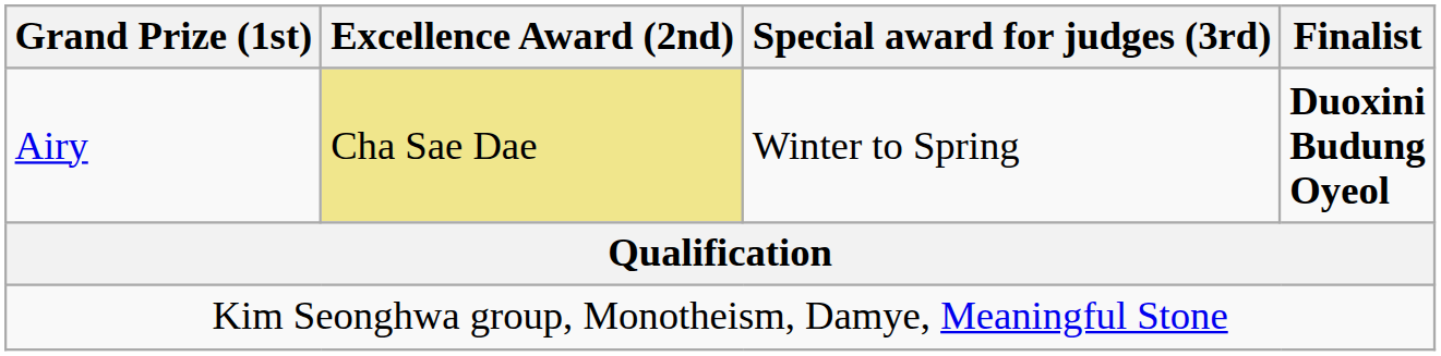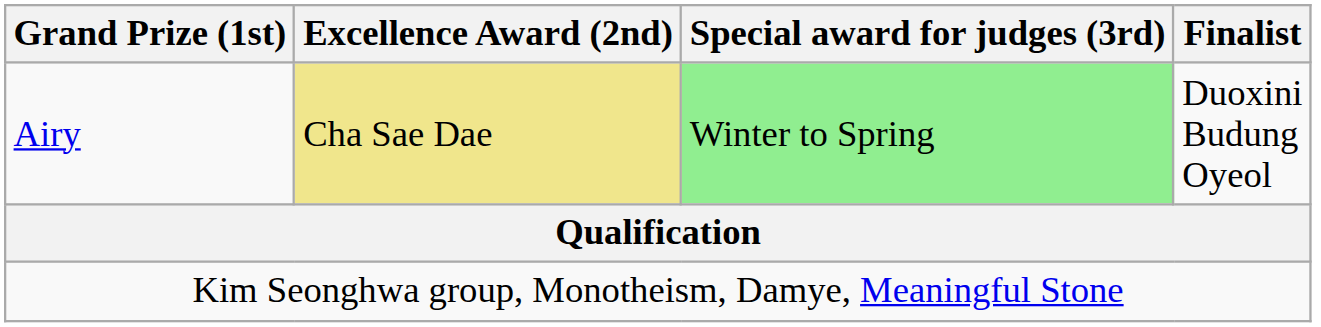Airy | Special award for judges (3rd): no background -> lightgreen background
Airy | Finalist: bold -> normal
